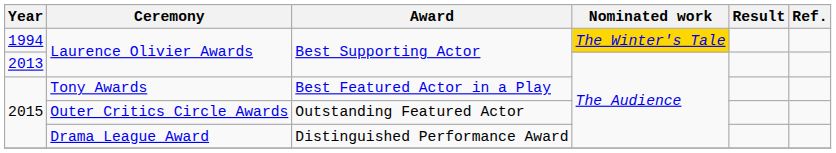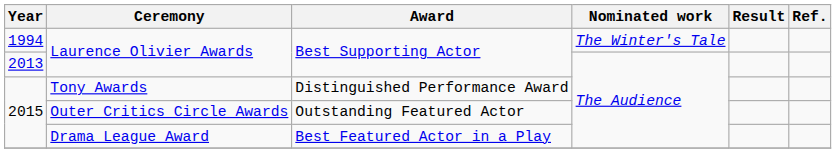1994 / Laurence Olivier Awards | Nominated work: gold background -> no background
Tony Awards | Award: Best Featured Actor in a Play -> Distinguished Performance Award
Drama League Award | Award: Distinguished Performance Award -> Best Featured Actor in a Play
